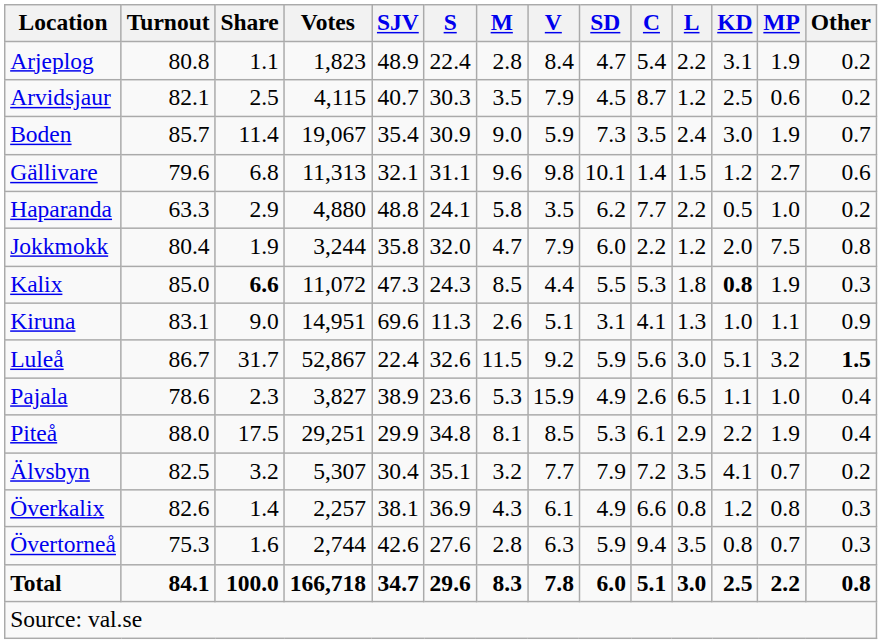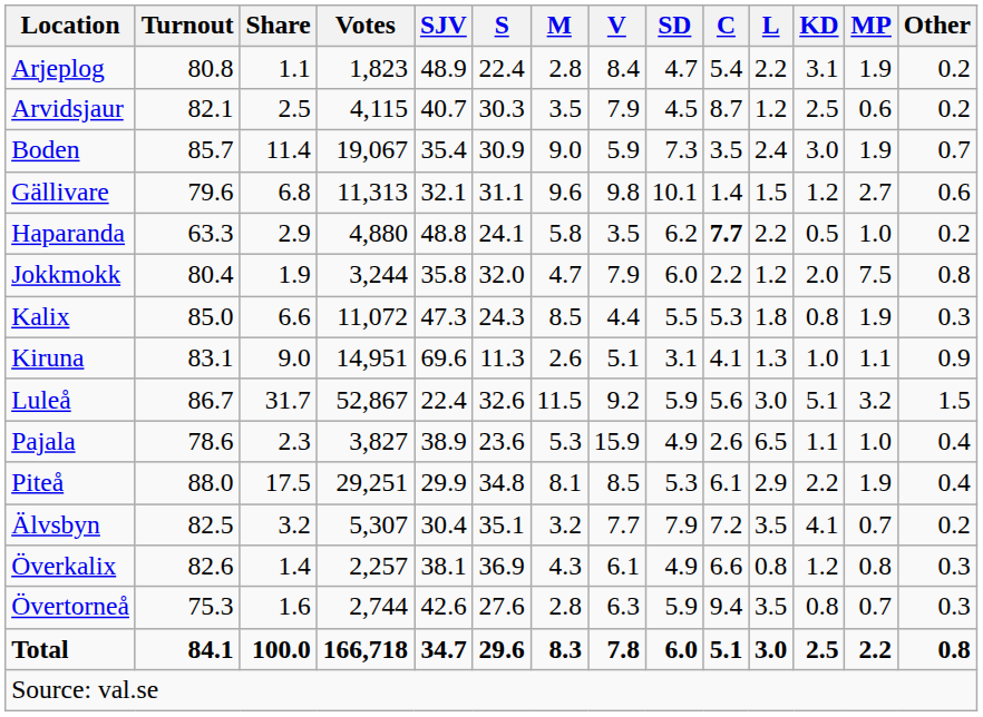Haparanda | C: normal -> bold
Kalix | Share: bold -> normal
Kalix | KD: bold -> normal
Luleå | Other: bold -> normal
